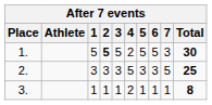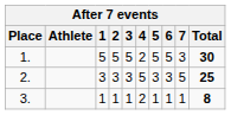1. | 2: bold -> normal
